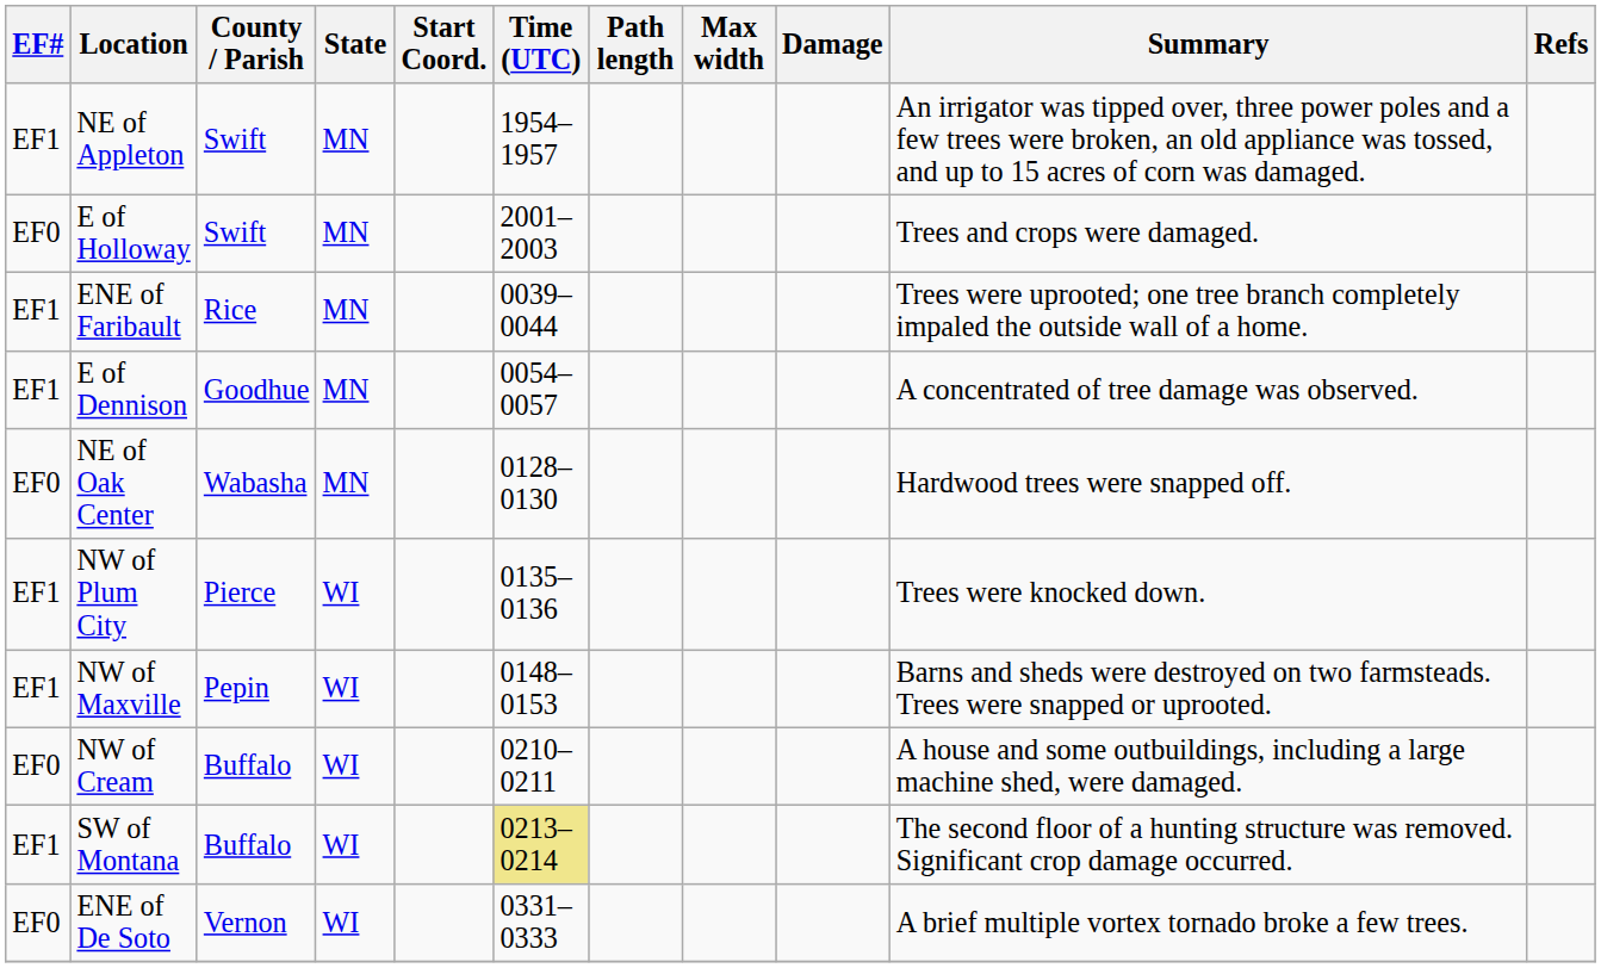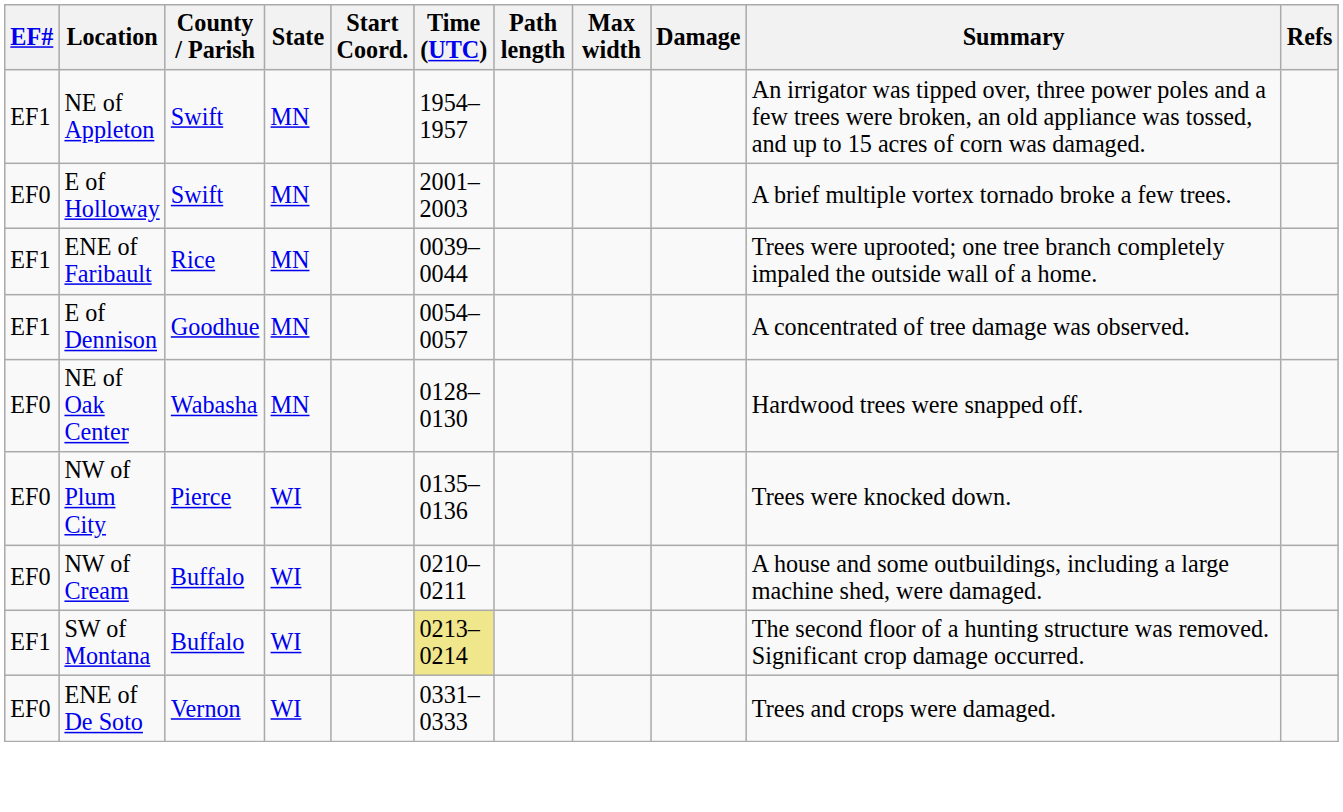E of Holloway | Summary: Trees and crops were damaged. -> A brief multiple vortex tornado broke a few trees.
NW of Plum City | EF#: EF1 -> EF0
- row: EF1 | NW of Maxville | Pepin | WI | 0148–0153 | Barns and sheds were destroyed on two farmsteads. Trees were snapped or uprooted.
ENE of De Soto | Summary: A brief multiple vortex tornado broke a few trees. -> Trees and crops were damaged.
